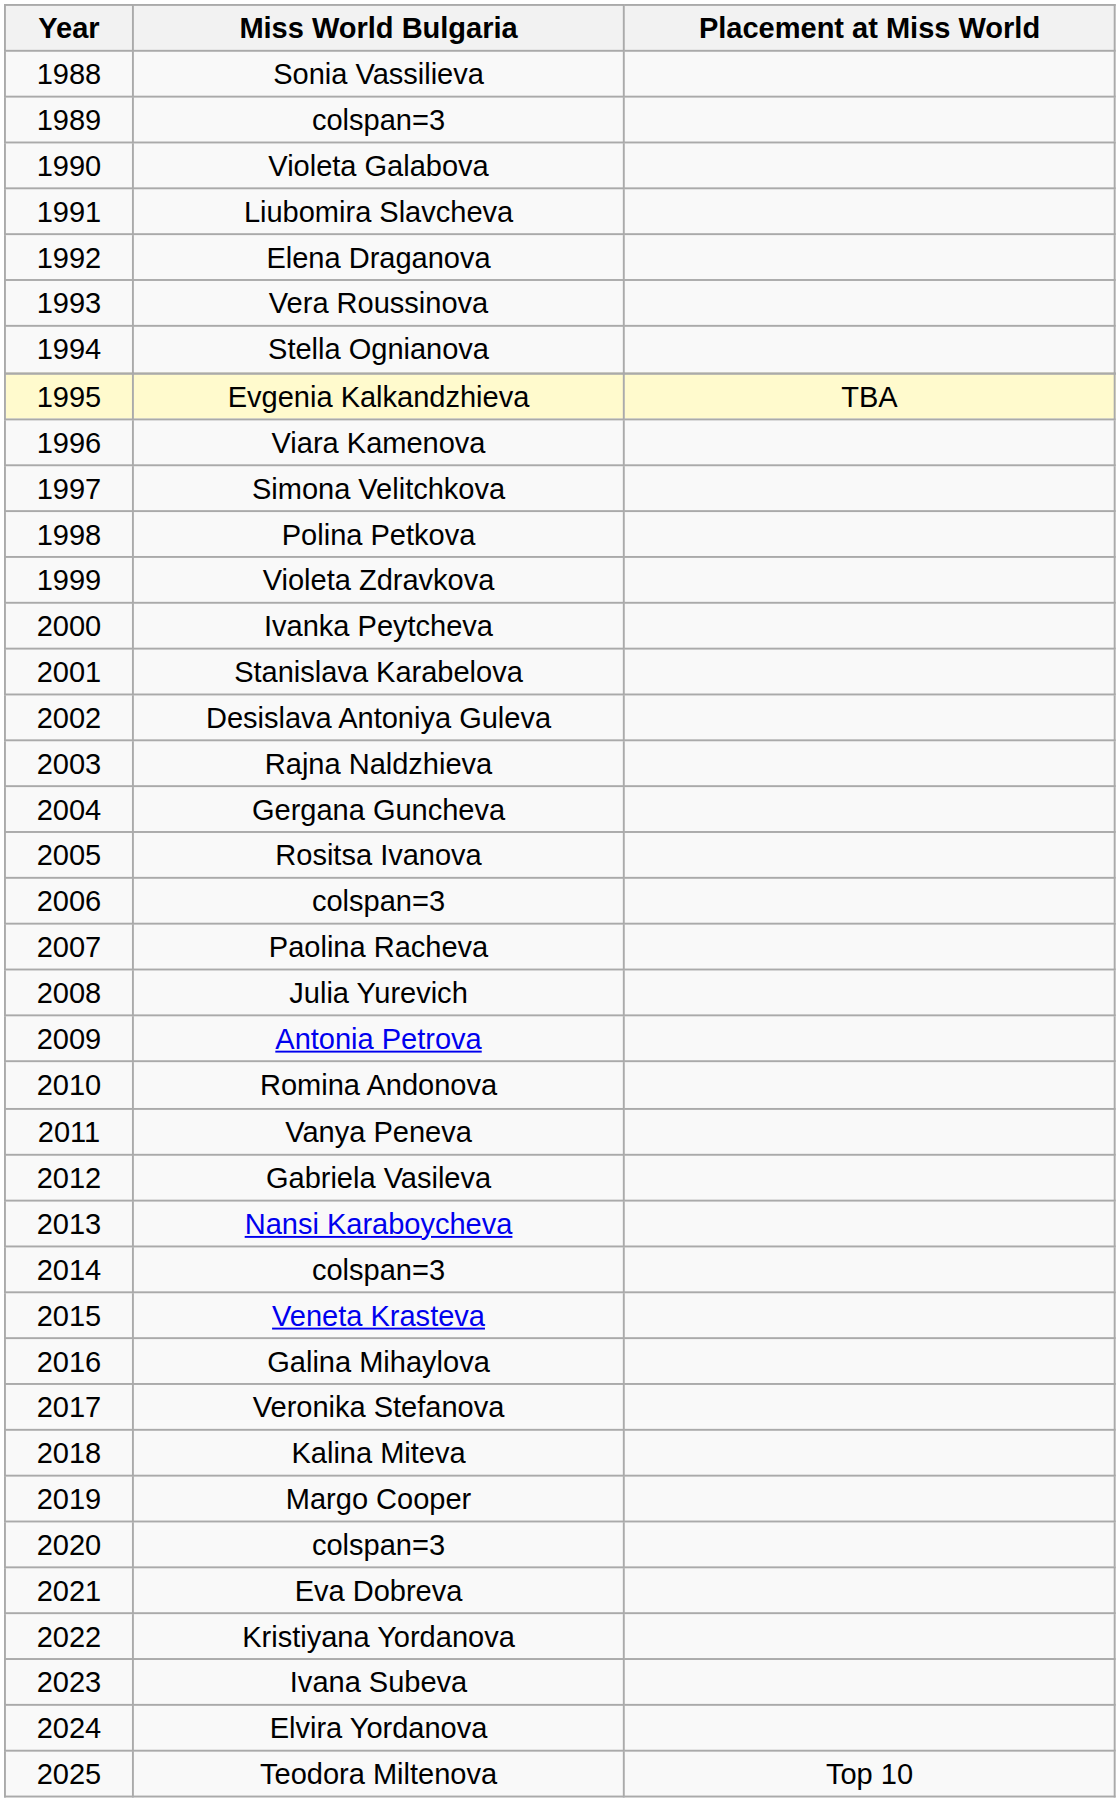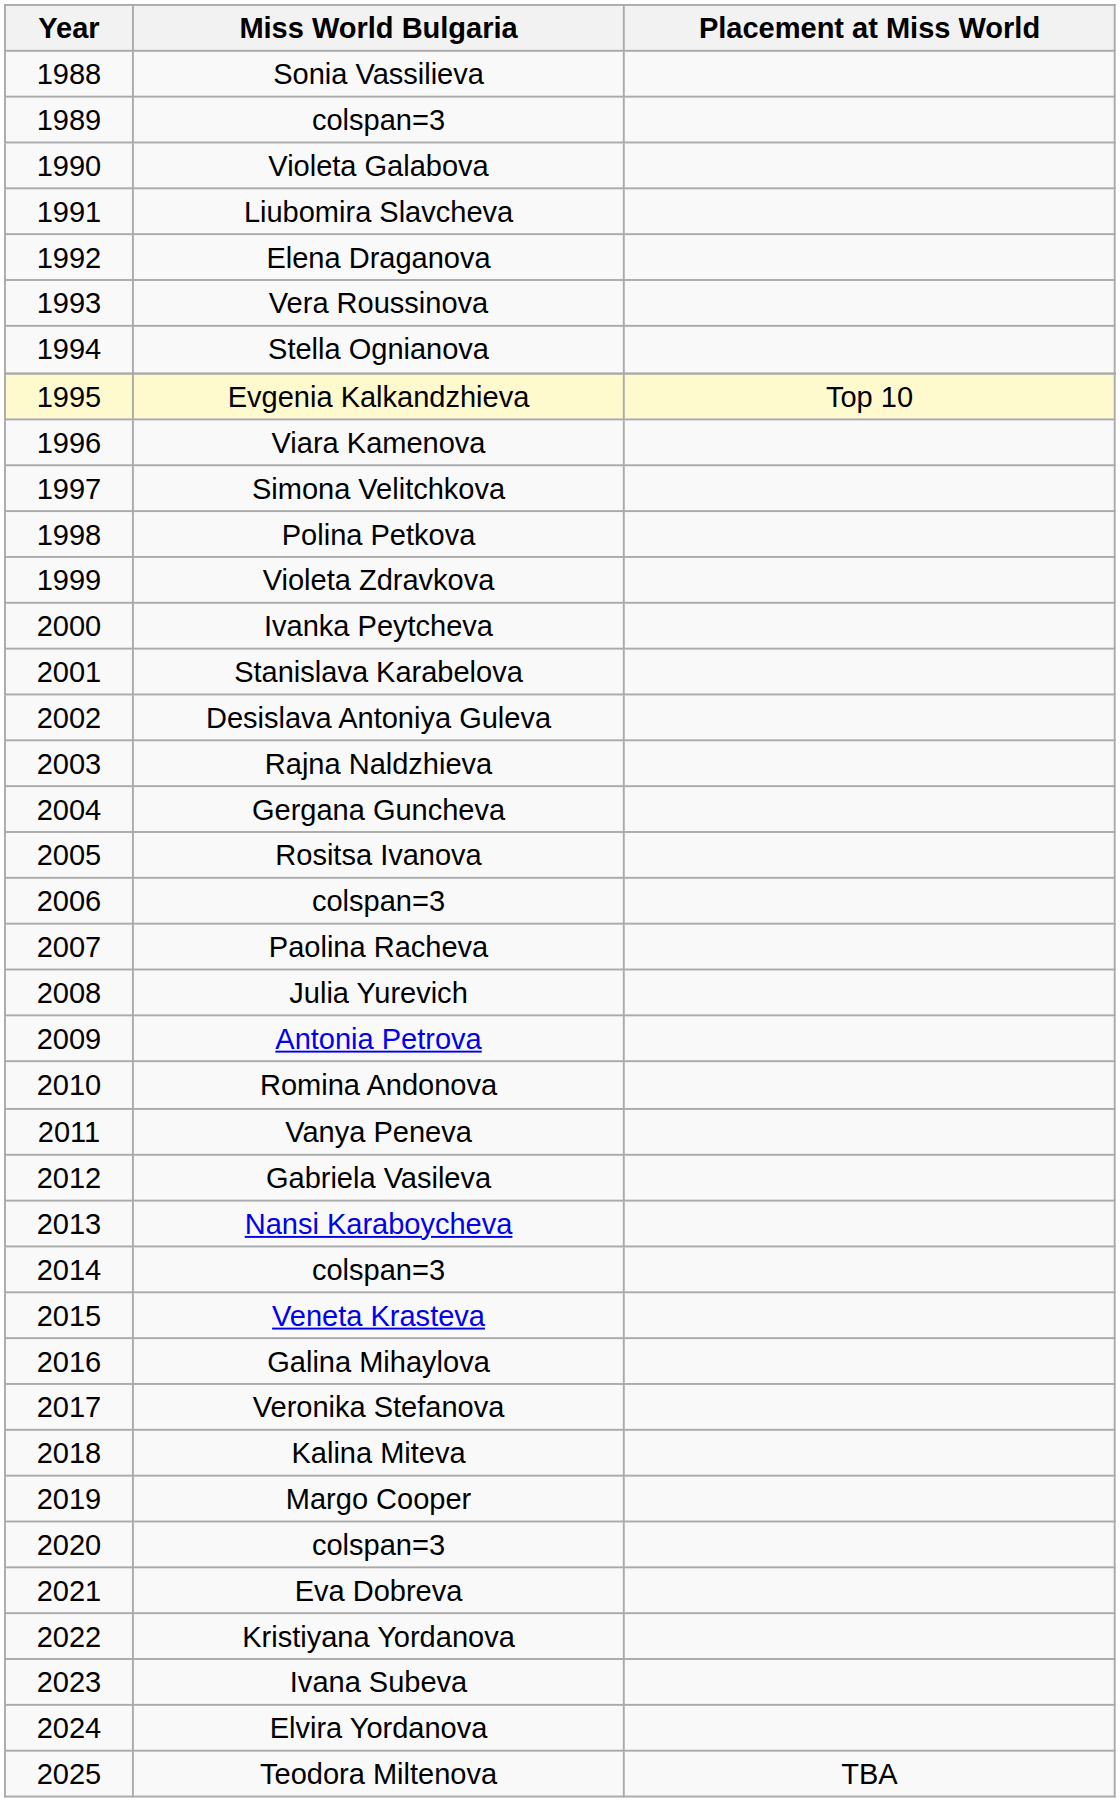Evgenia Kalkandzhieva | Placement at Miss World: TBA -> Top 10
Teodora Miltenova | Placement at Miss World: Top 10 -> TBA
